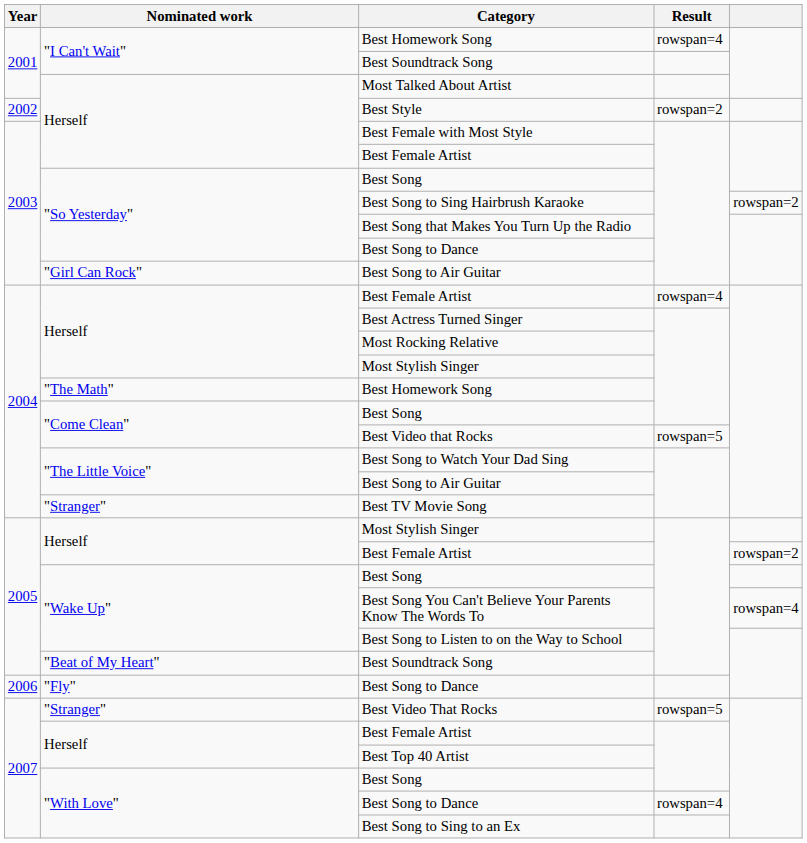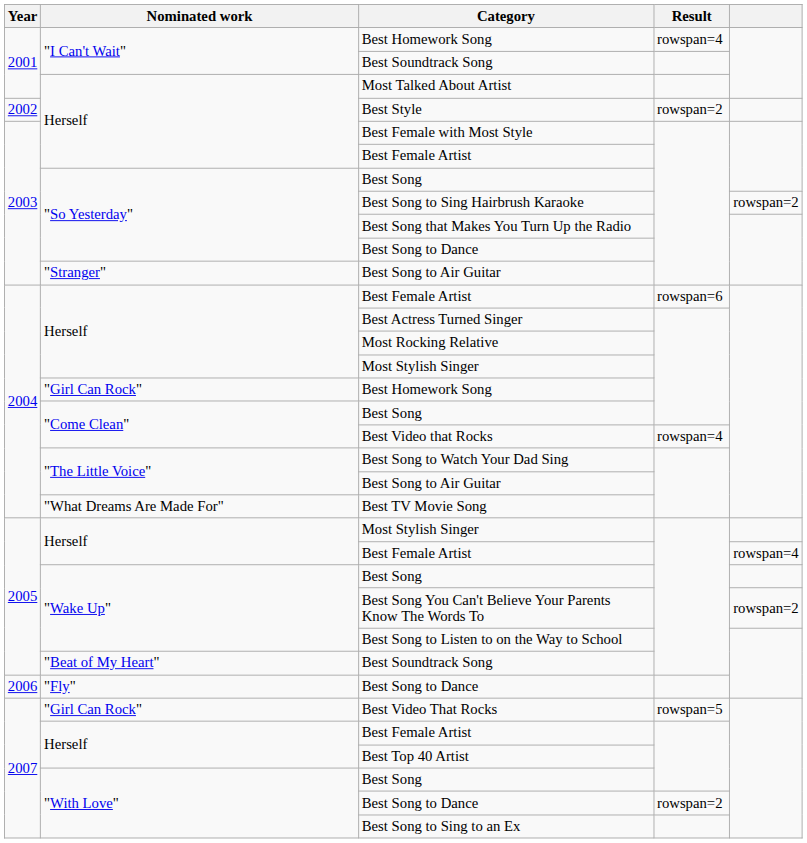2003 / Best Song to Air Guitar | Nominated work: "Girl Can Rock" -> "Stranger"
2004 / Best Female Artist | Result: rowspan=4 -> rowspan=6
2004 / Best Homework Song | Nominated work: "The Math" -> "Girl Can Rock"
Best Video that Rocks | Result: rowspan=5 -> rowspan=4
Best TV Movie Song | Nominated work: "Stranger" -> "What Dreams Are Made For"
2005 / Best Female Artist | column 5: rowspan=2 -> rowspan=4
Best Song You Can't Believe Your Parents Know The Words To | column 5: rowspan=4 -> rowspan=2
Best Video That Rocks | Nominated work: "Stranger" -> "Girl Can Rock"
2007 / Best Song to Dance | Result: rowspan=4 -> rowspan=2
